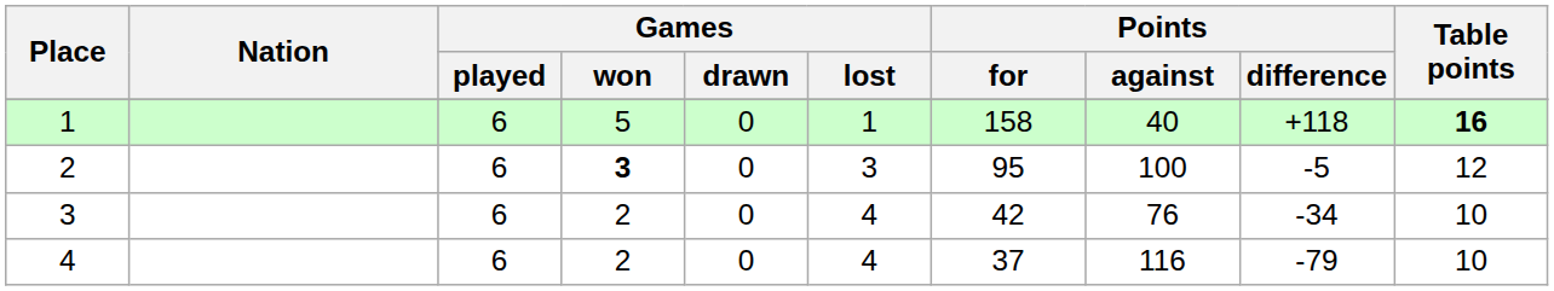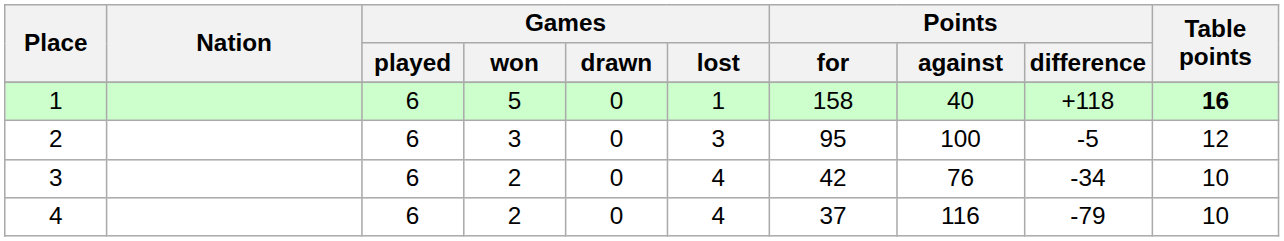row 4 | Games / won: bold -> normal
